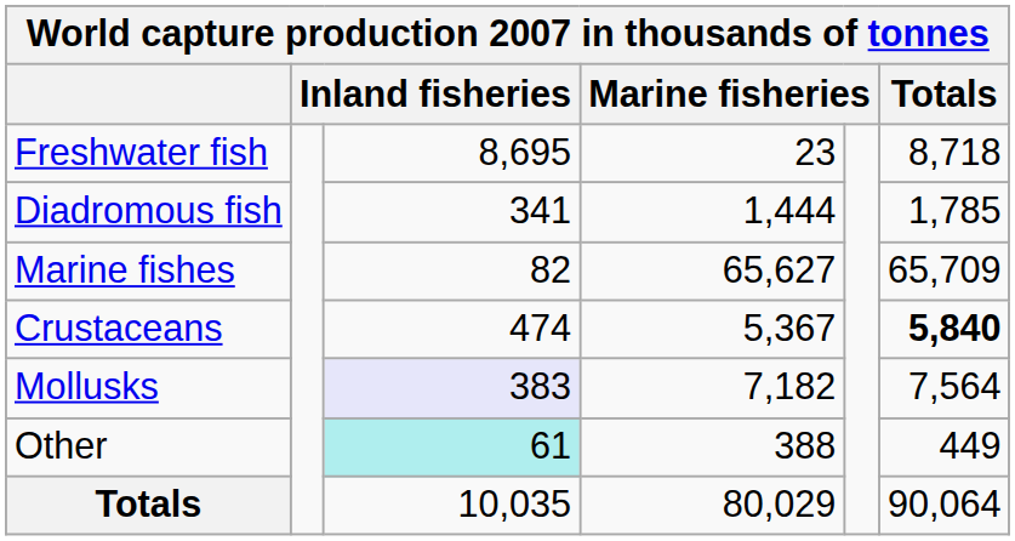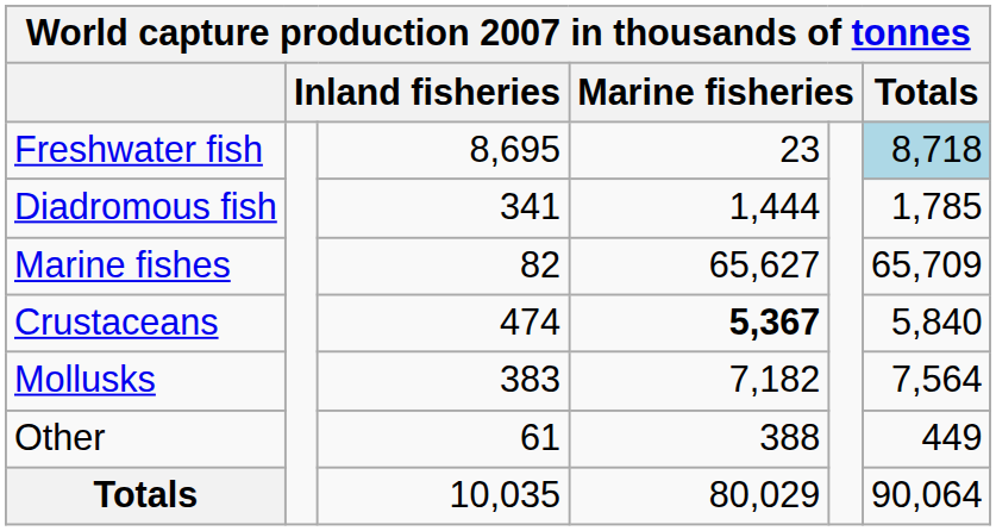Freshwater fish | Totals: no background -> lightblue background
Crustaceans | column 4: normal -> bold
Crustaceans | Totals: bold -> normal
Mollusks | column 3: lavender background -> no background
Other | column 3: paleturquoise background -> no background
